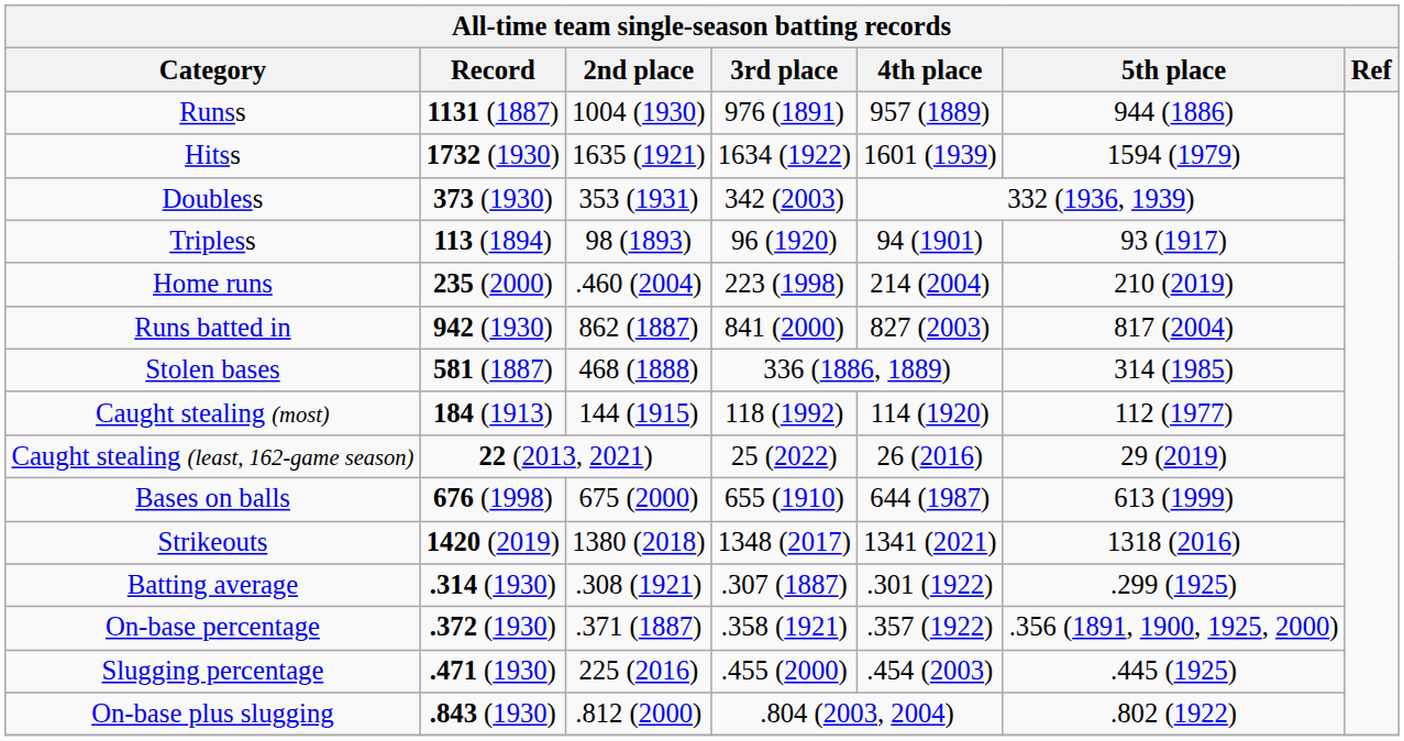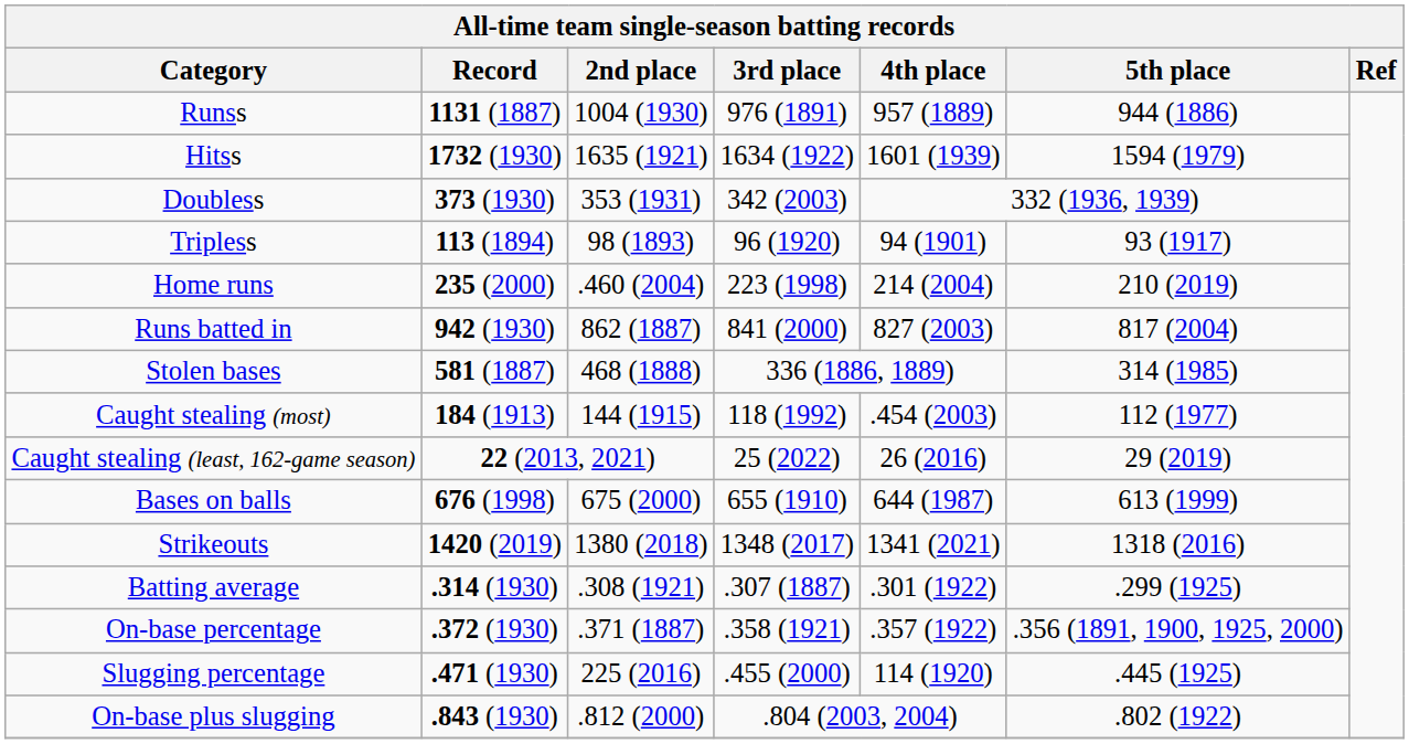Caught stealing (most) | 4th place: 114 (1920) -> .454 (2003)
Slugging percentage | 4th place: .454 (2003) -> 114 (1920)
